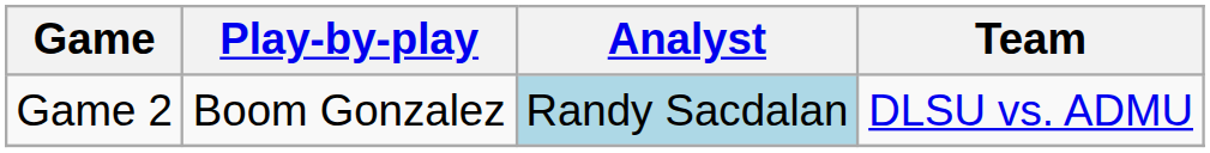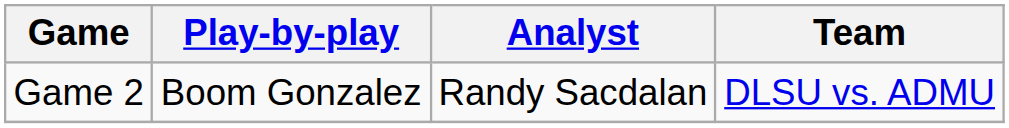Game 2 | Analyst: lightblue background -> no background
